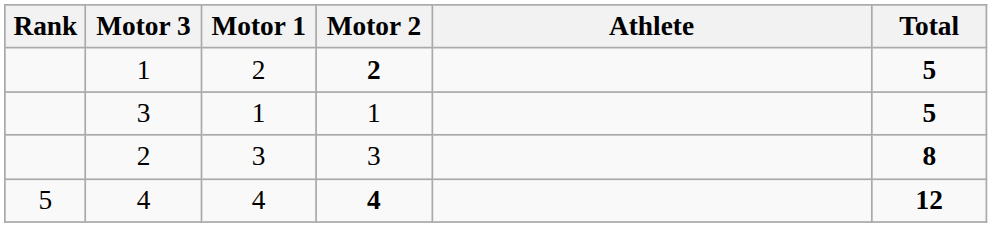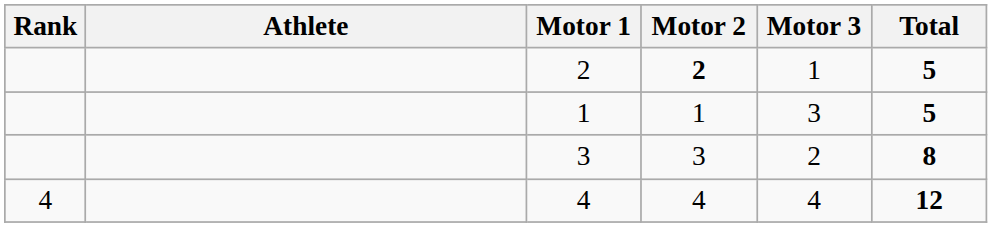columns swapped: Athlete <-> Motor 3
row 5 | Rank: 5 -> 4
row 5 | Motor 2: bold -> normal
